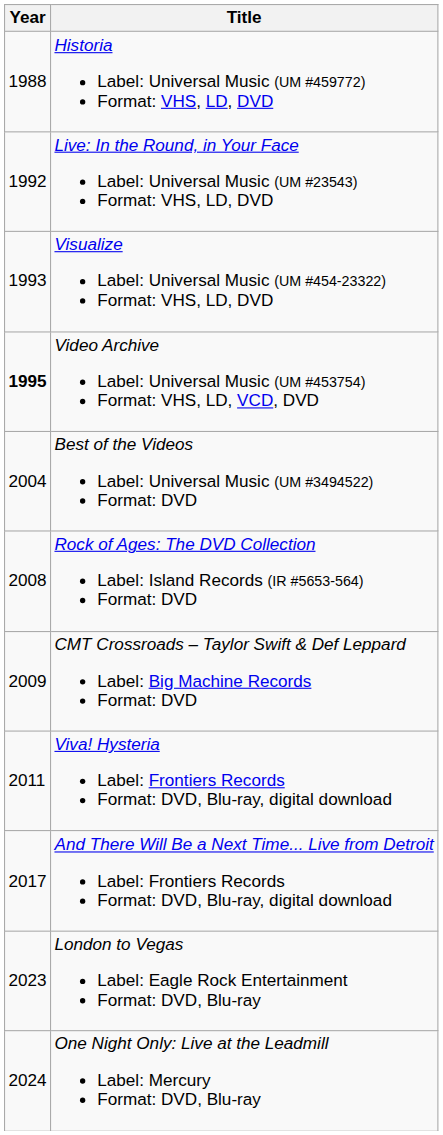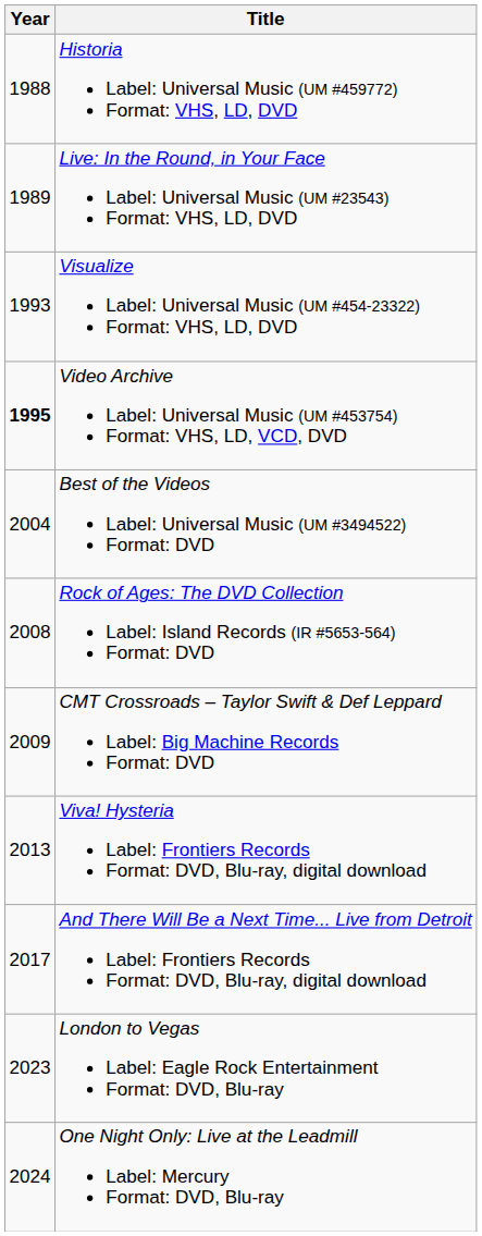row 3 | Year: 1992 -> 1989
row 9 | Year: 2011 -> 2013
